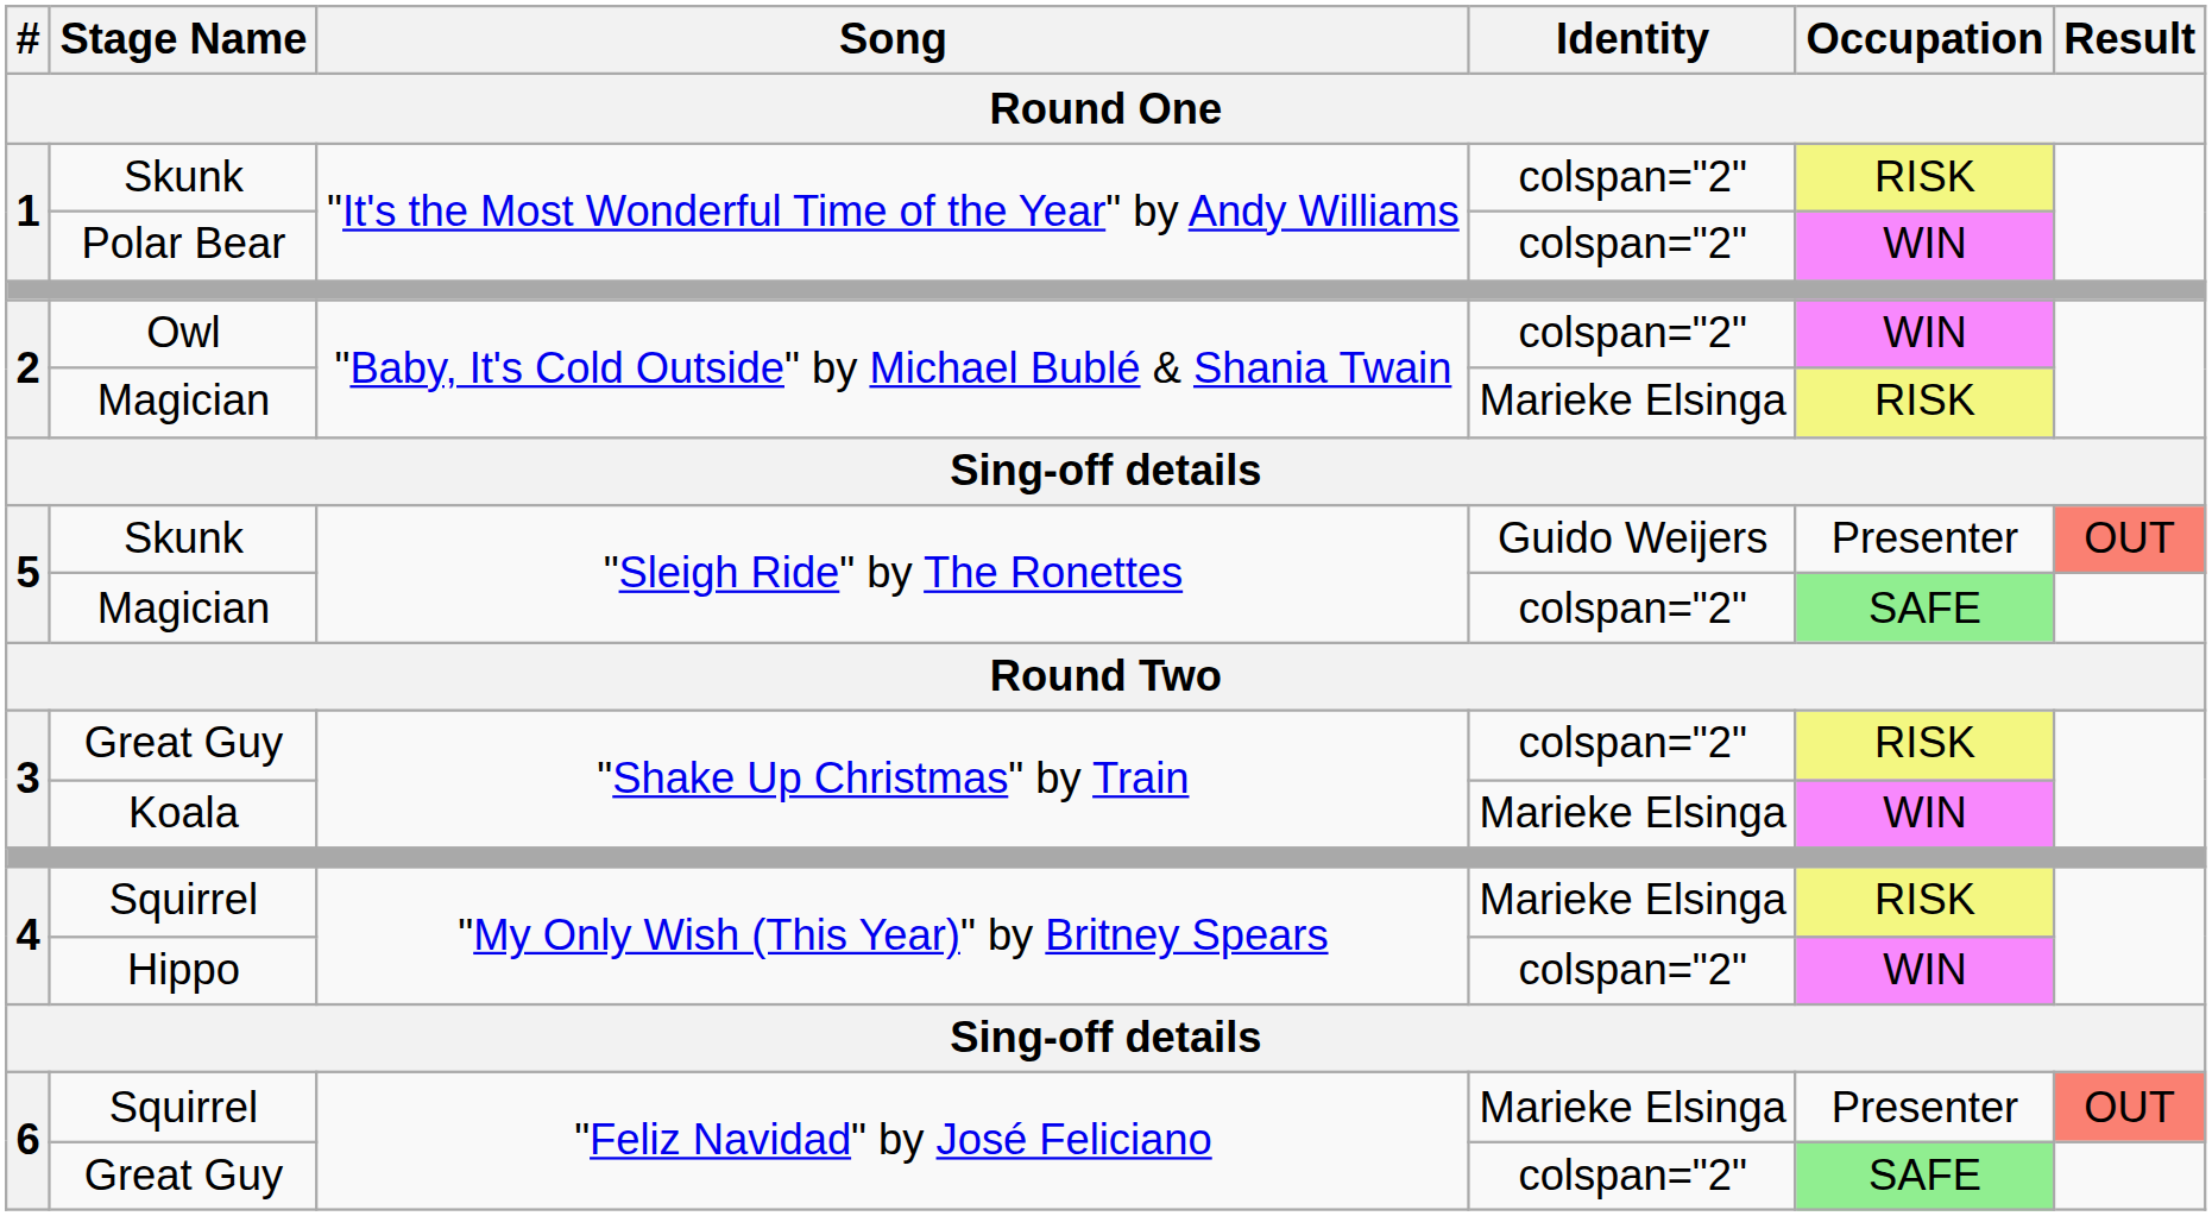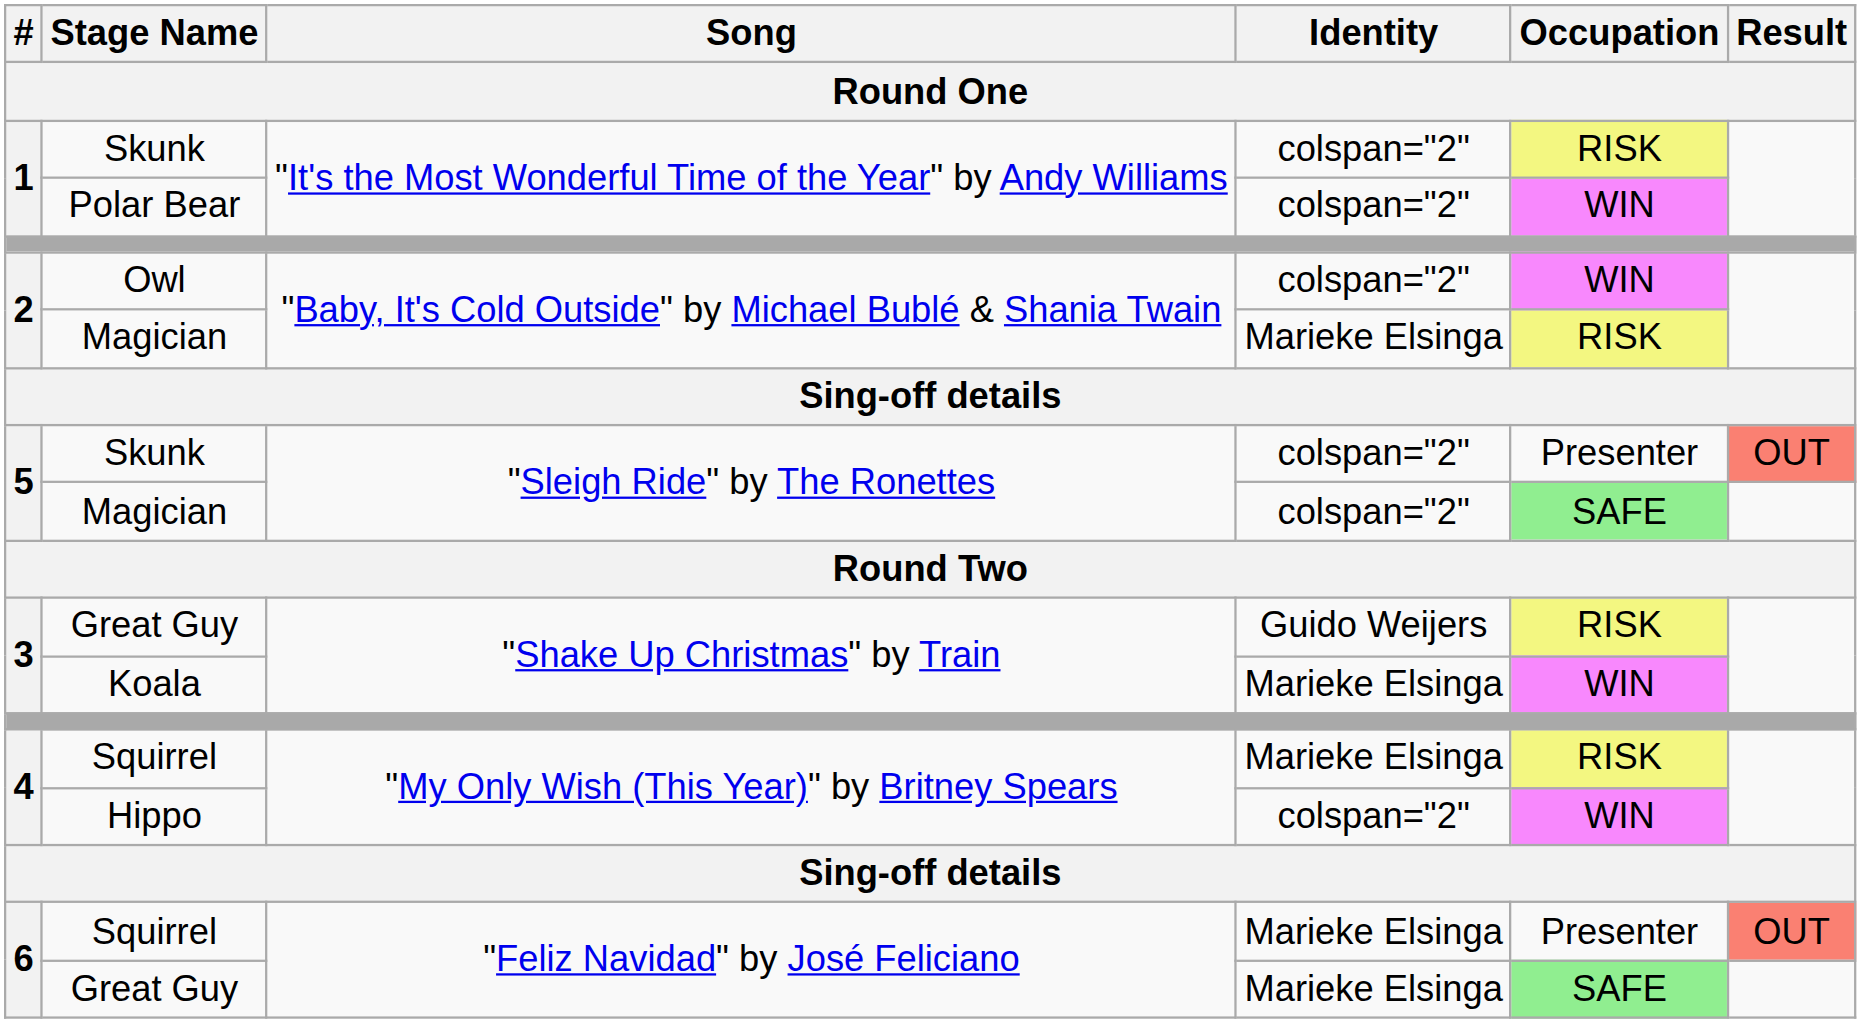5 / Skunk | Identity: Guido Weijers -> colspan="2"
3 / Great Guy | Identity: colspan="2" -> Guido Weijers
6 / Great Guy | Identity: colspan="2" -> Marieke Elsinga
